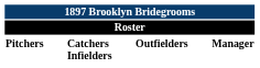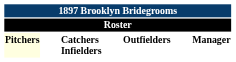Pitchers | column 1: no background -> lightyellow background
